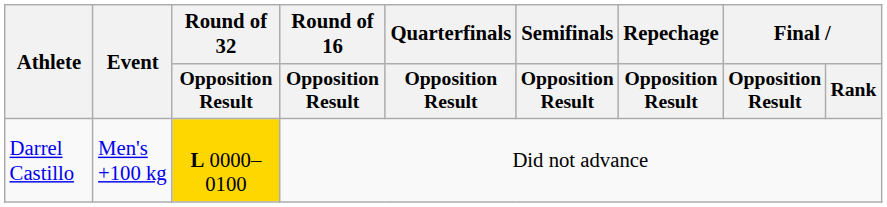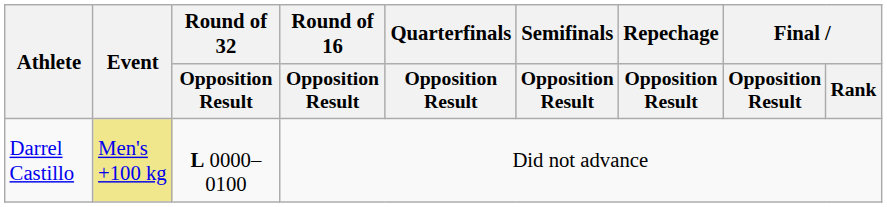Darrel Castillo | Event: no background -> khaki background
Darrel Castillo | Round of 32 / Opposition Result: gold background -> no background
